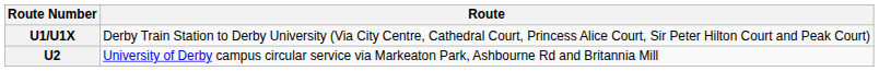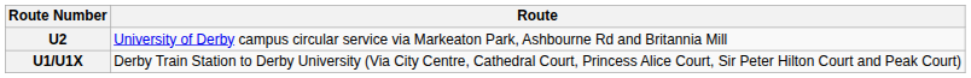rows swapped: U1/U1X <-> U2
